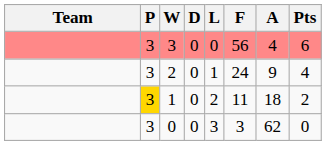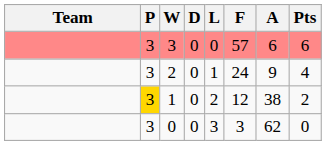row 2 | F: 56 -> 57
row 2 | A: 4 -> 6
row 4 | F: 11 -> 12
row 4 | A: 18 -> 38
